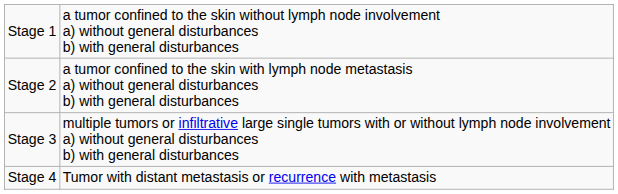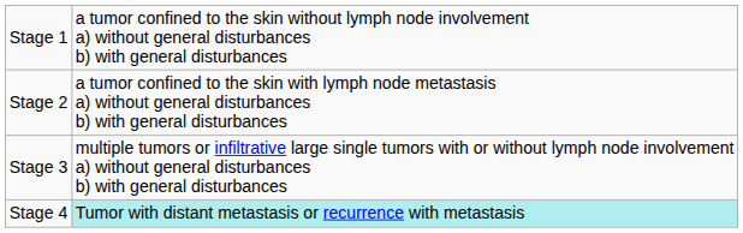Stage 4 | column 2: no background -> paleturquoise background
